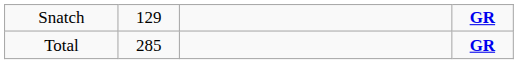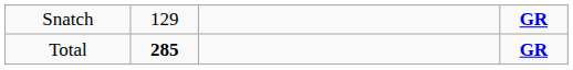row 2 | column 2: normal -> bold
